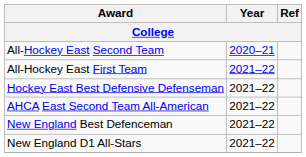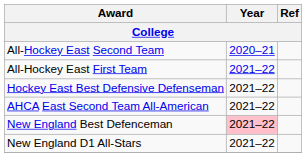New England Best Defenceman | Year: no background -> pink background
